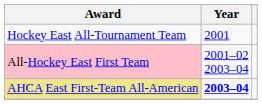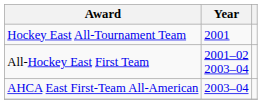row 3 | Award: pink background -> no background
row 4 | Award: khaki background -> no background
row 4 | Year: bold -> normal
